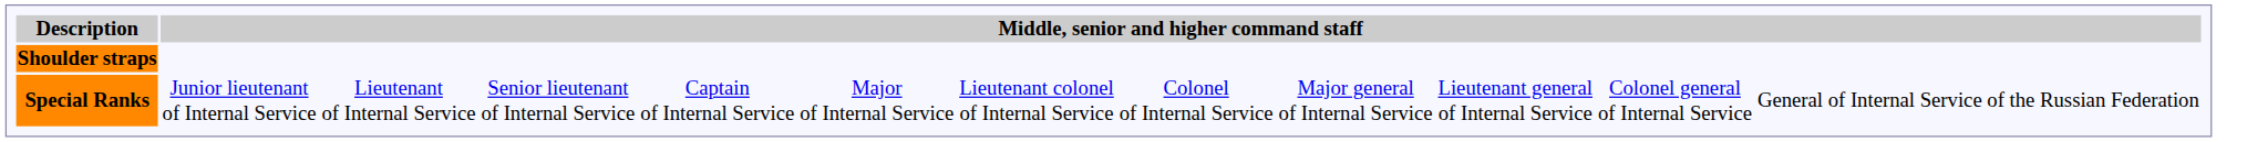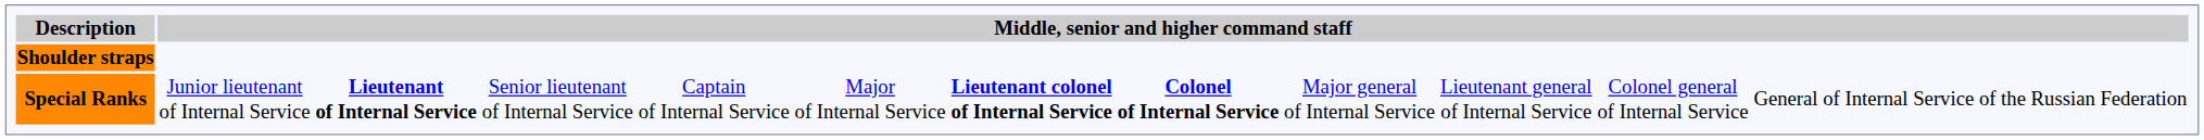Special Ranks | column 3: normal -> bold
Special Ranks | column 7: normal -> bold
Special Ranks | column 8: normal -> bold
